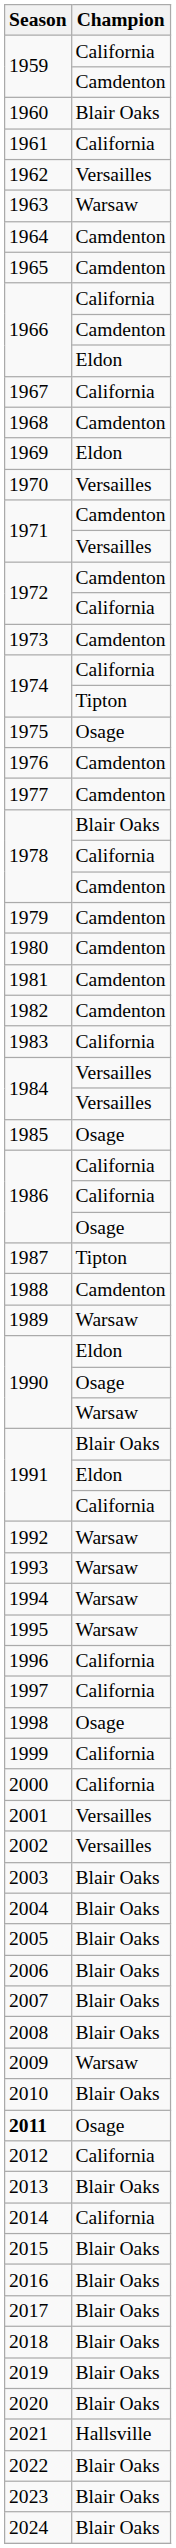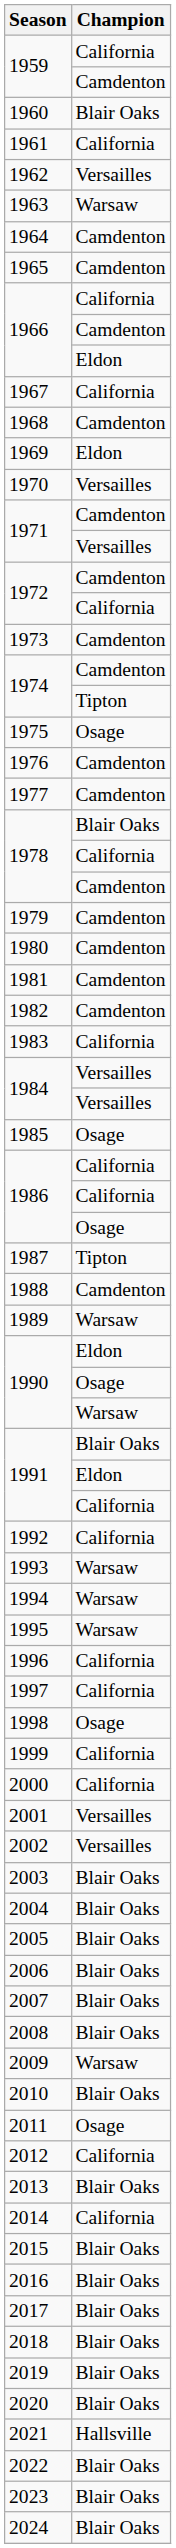row 22 | Champion: California -> Camdenton
row 50 | Champion: Warsaw -> California
row 69 | Season: bold -> normal
